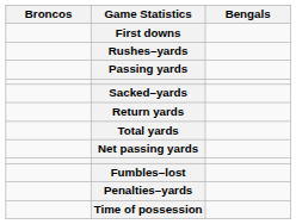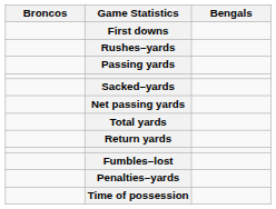rows swapped: Net passing yards <-> Return yards
